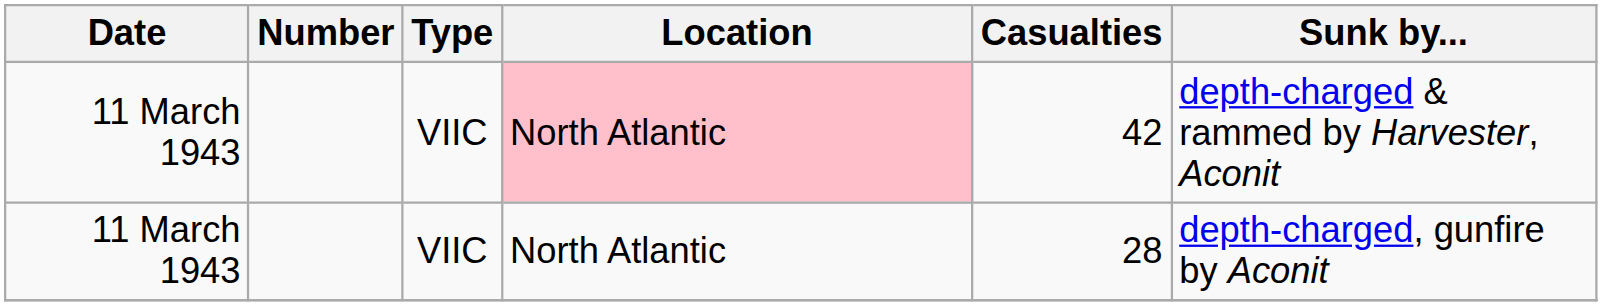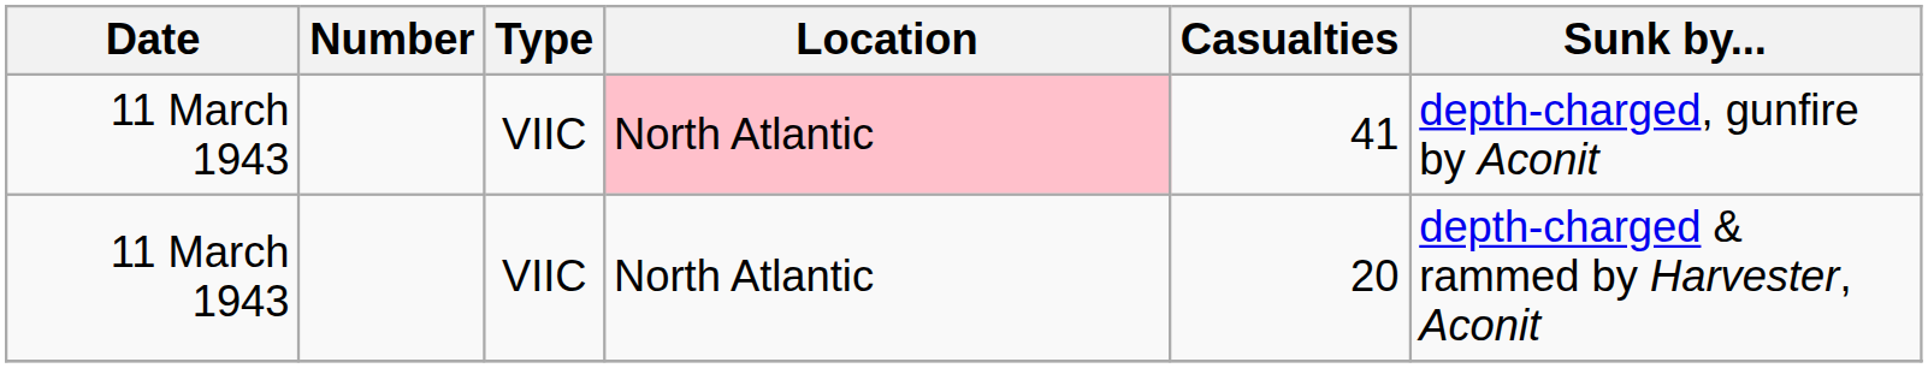row 2 | Casualties: 42 -> 41
row 2 | Sunk by...: depth-charged & rammed by Harvester, Aconit -> depth-charged, gunfire by Aconit
row 3 | Casualties: 28 -> 20
row 3 | Sunk by...: depth-charged, gunfire by Aconit -> depth-charged & rammed by Harvester, Aconit
